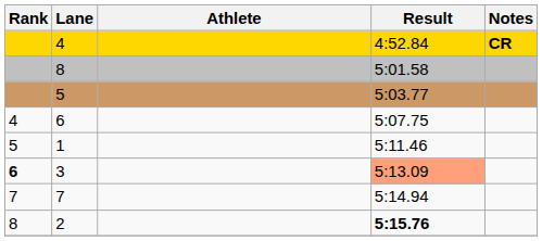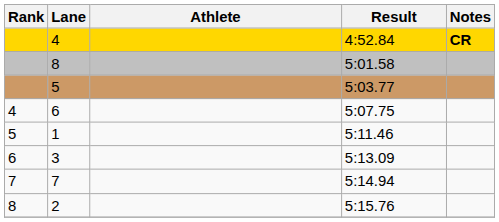3 | Rank: bold -> normal
3 | Result: lightsalmon background -> no background
2 | Result: bold -> normal
